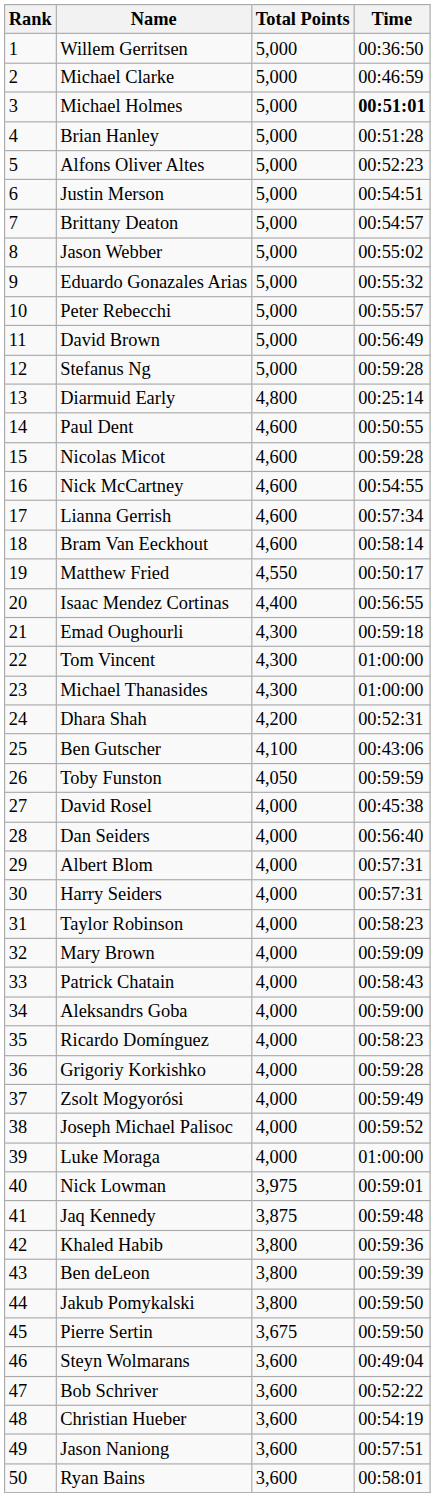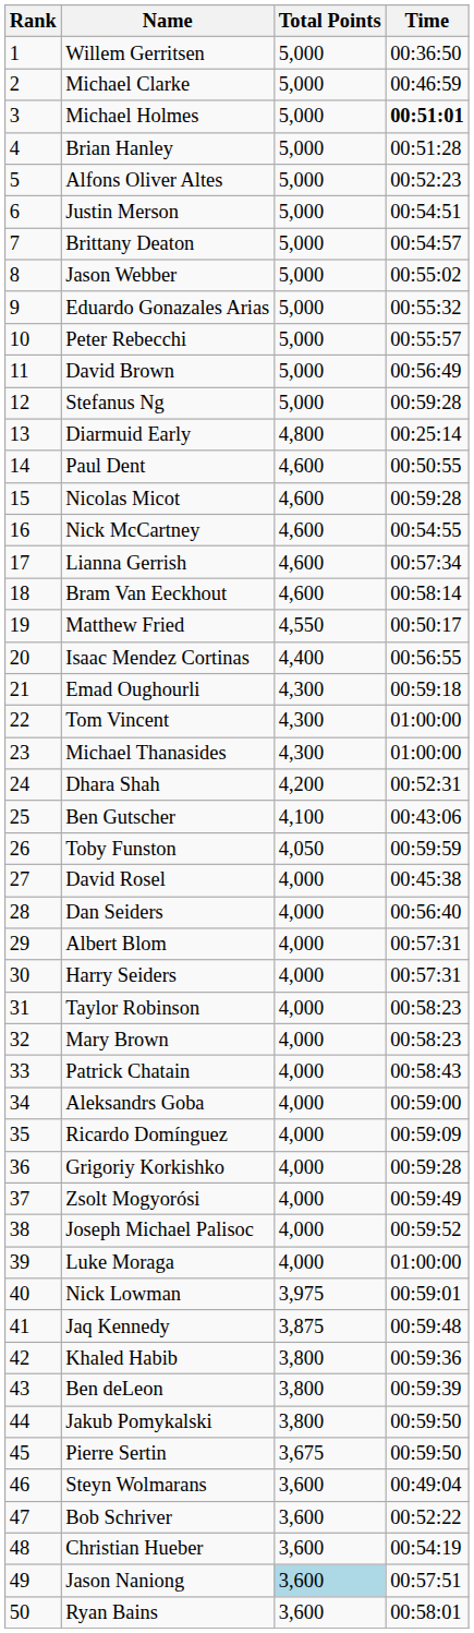Mary Brown | Time: 00:59:09 -> 00:58:23
Ricardo Domínguez | Time: 00:58:23 -> 00:59:09
Jason Naniong | Total Points: no background -> lightblue background
